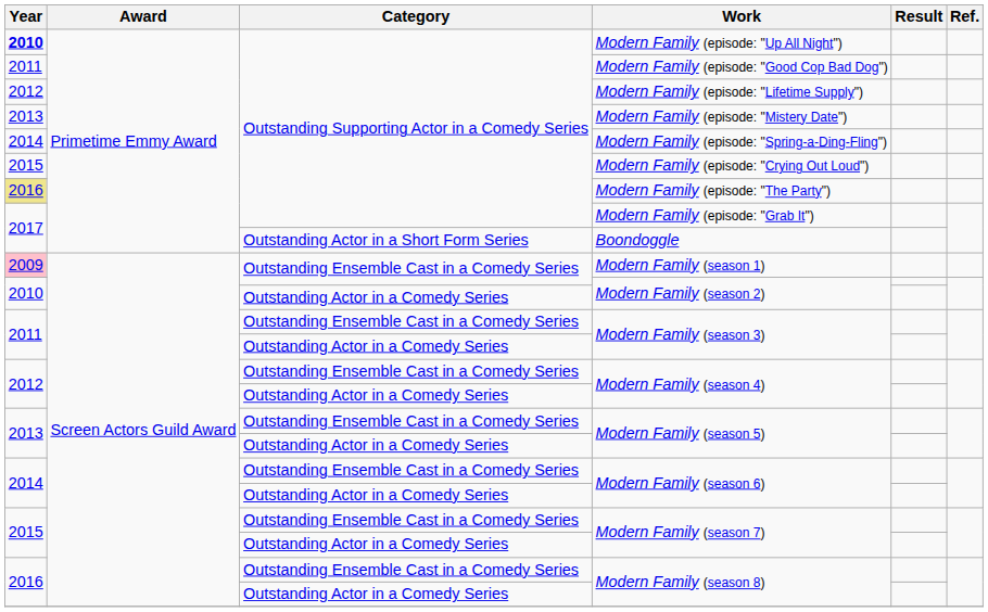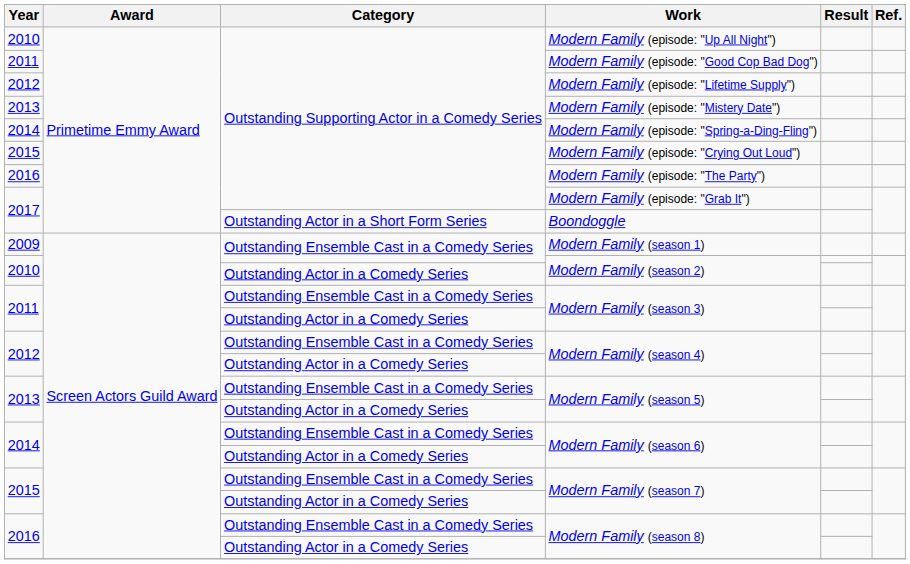Modern Family (episode: "Up All Night") | Year: bold -> normal
Modern Family (episode: "The Party") | Year: khaki background -> no background
Modern Family (season 1) | Year: pink background -> no background
